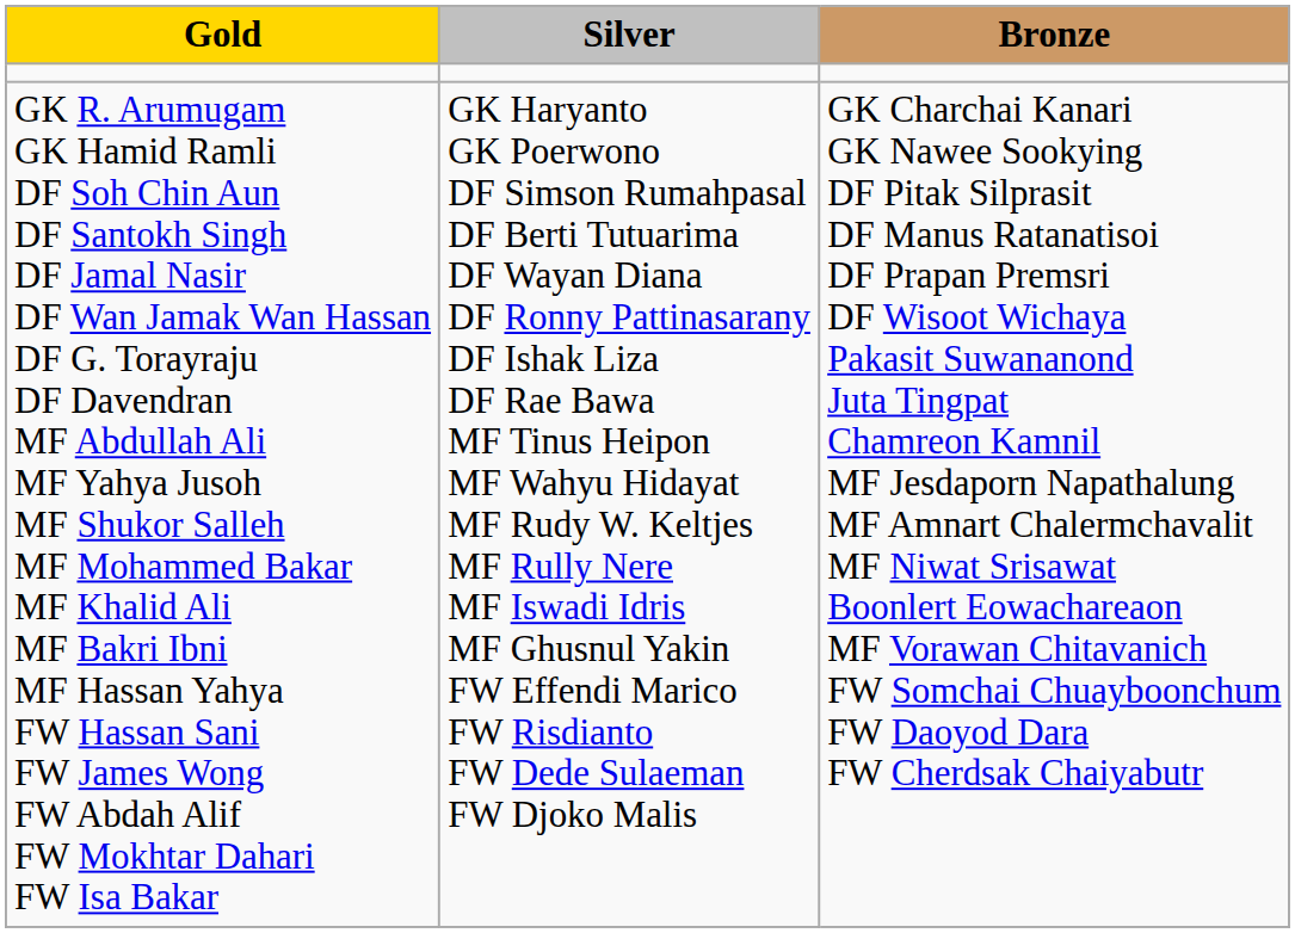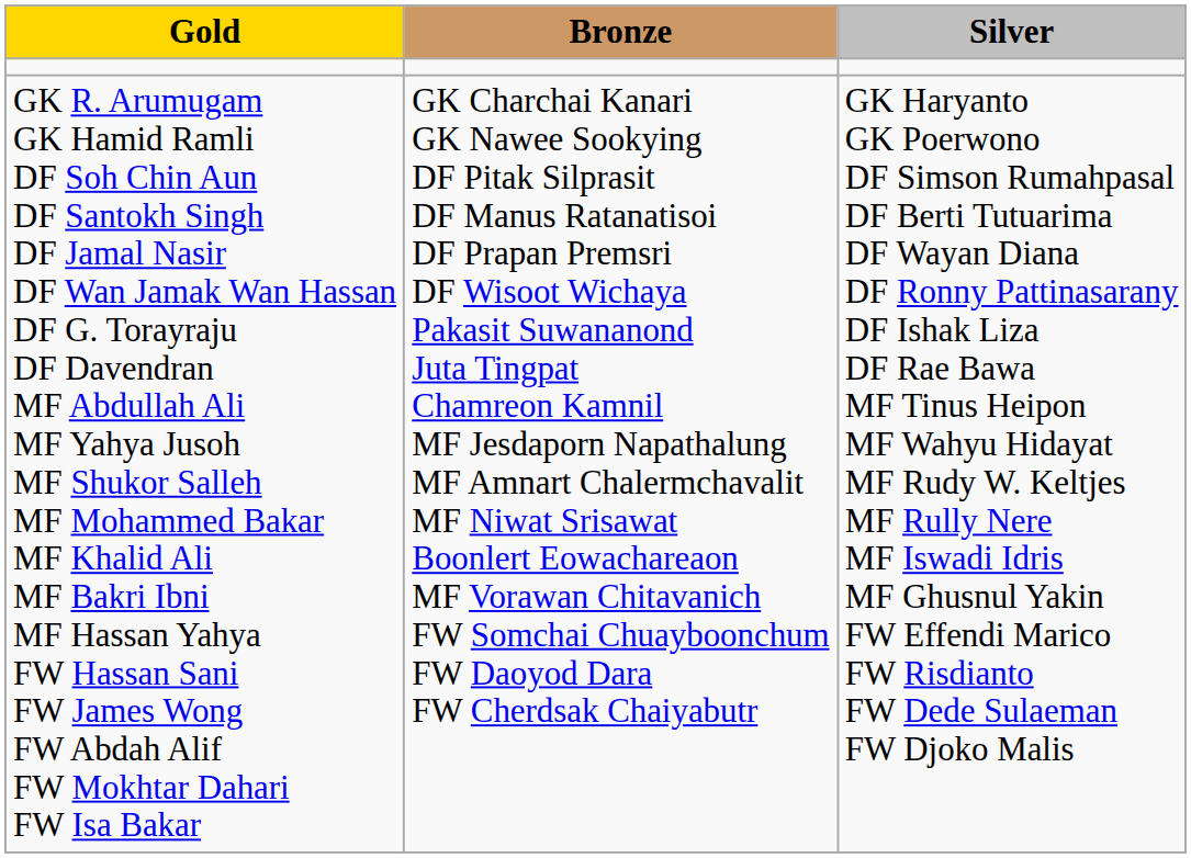columns swapped: Silver <-> Bronze
